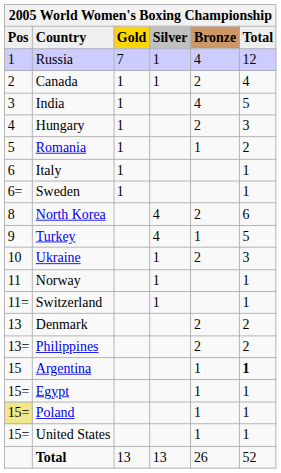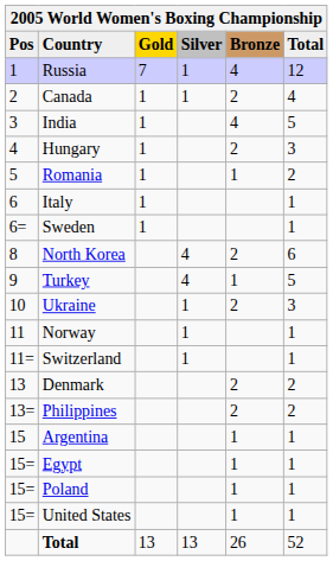Argentina | Total: bold -> normal
Poland | Pos: khaki background -> no background
